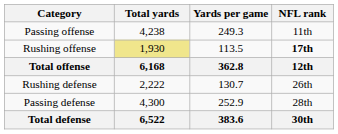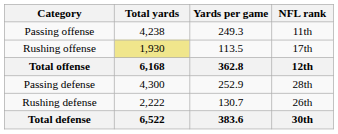Rushing offense | NFL rank: bold -> normal
rows swapped: Passing defense <-> Rushing defense
